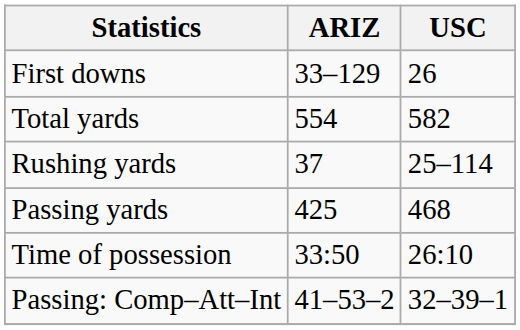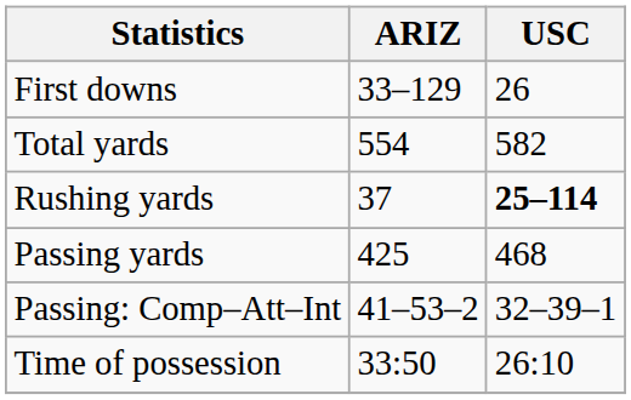Rushing yards | USC: normal -> bold
rows swapped: Passing: Comp–Att–Int <-> Time of possession
